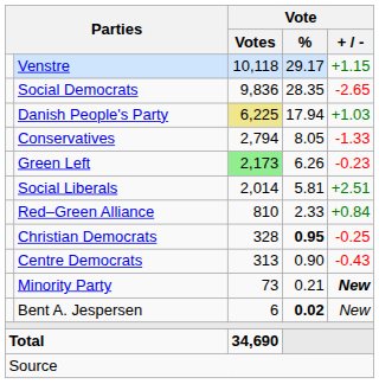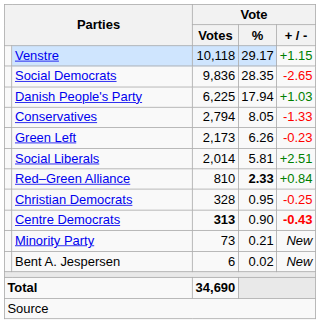Danish People's Party | Vote / Votes: khaki background -> no background
Green Left | Vote / Votes: lightgreen background -> no background
Red–Green Alliance | Vote / %: normal -> bold
Christian Democrats | Vote / %: bold -> normal
Centre Democrats | Vote / Votes: normal -> bold
Centre Democrats | Vote / + / -: normal -> bold
Minority Party | Vote / + / -: bold -> normal
Bent A. Jespersen | Vote / %: bold -> normal
